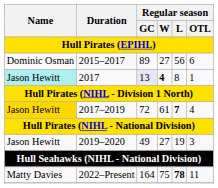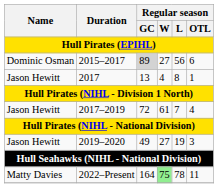2015–2017 | Regular season / GC: no background -> lightgrey background
2017 | Name: paleturquoise background -> no background
2017 | Regular season / GC: lavender background -> no background
2017 | Regular season / W: bold -> normal
2017–2019 | Name: gold background -> no background
2017–2019 | Regular season / L: bold -> normal
2022–Present | Regular season / W: no background -> lightgreen background
2022–Present | Regular season / L: bold -> normal
